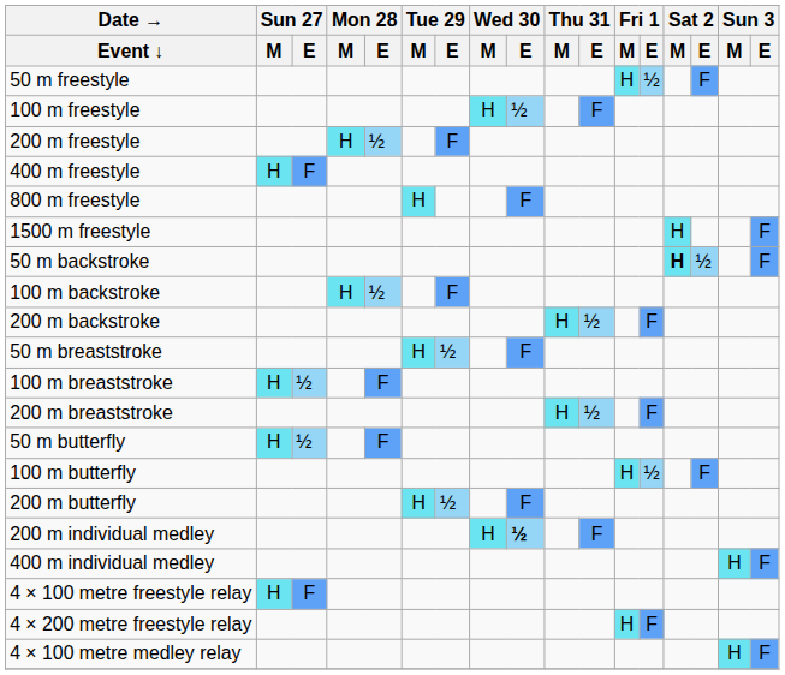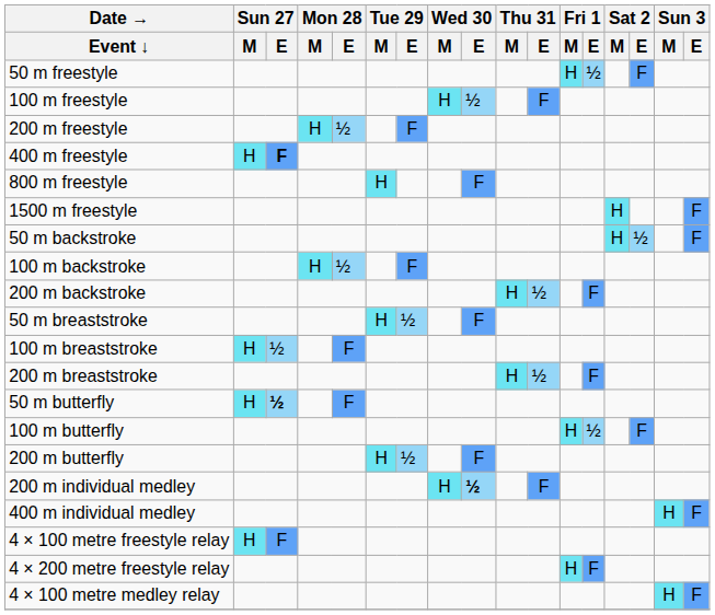400 m freestyle | Sun 27 / E: normal -> bold
50 m backstroke | Sat 2 / M: bold -> normal
50 m butterfly | Sun 27 / E: normal -> bold
